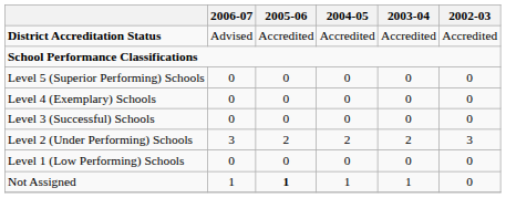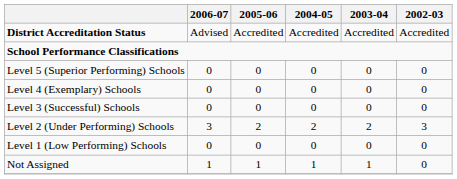Not Assigned | 2005-06: bold -> normal
